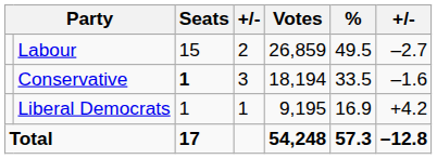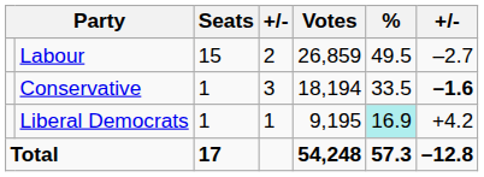Conservative | Seats: bold -> normal
Conservative | column 7: normal -> bold
Liberal Democrats | %: no background -> paleturquoise background
